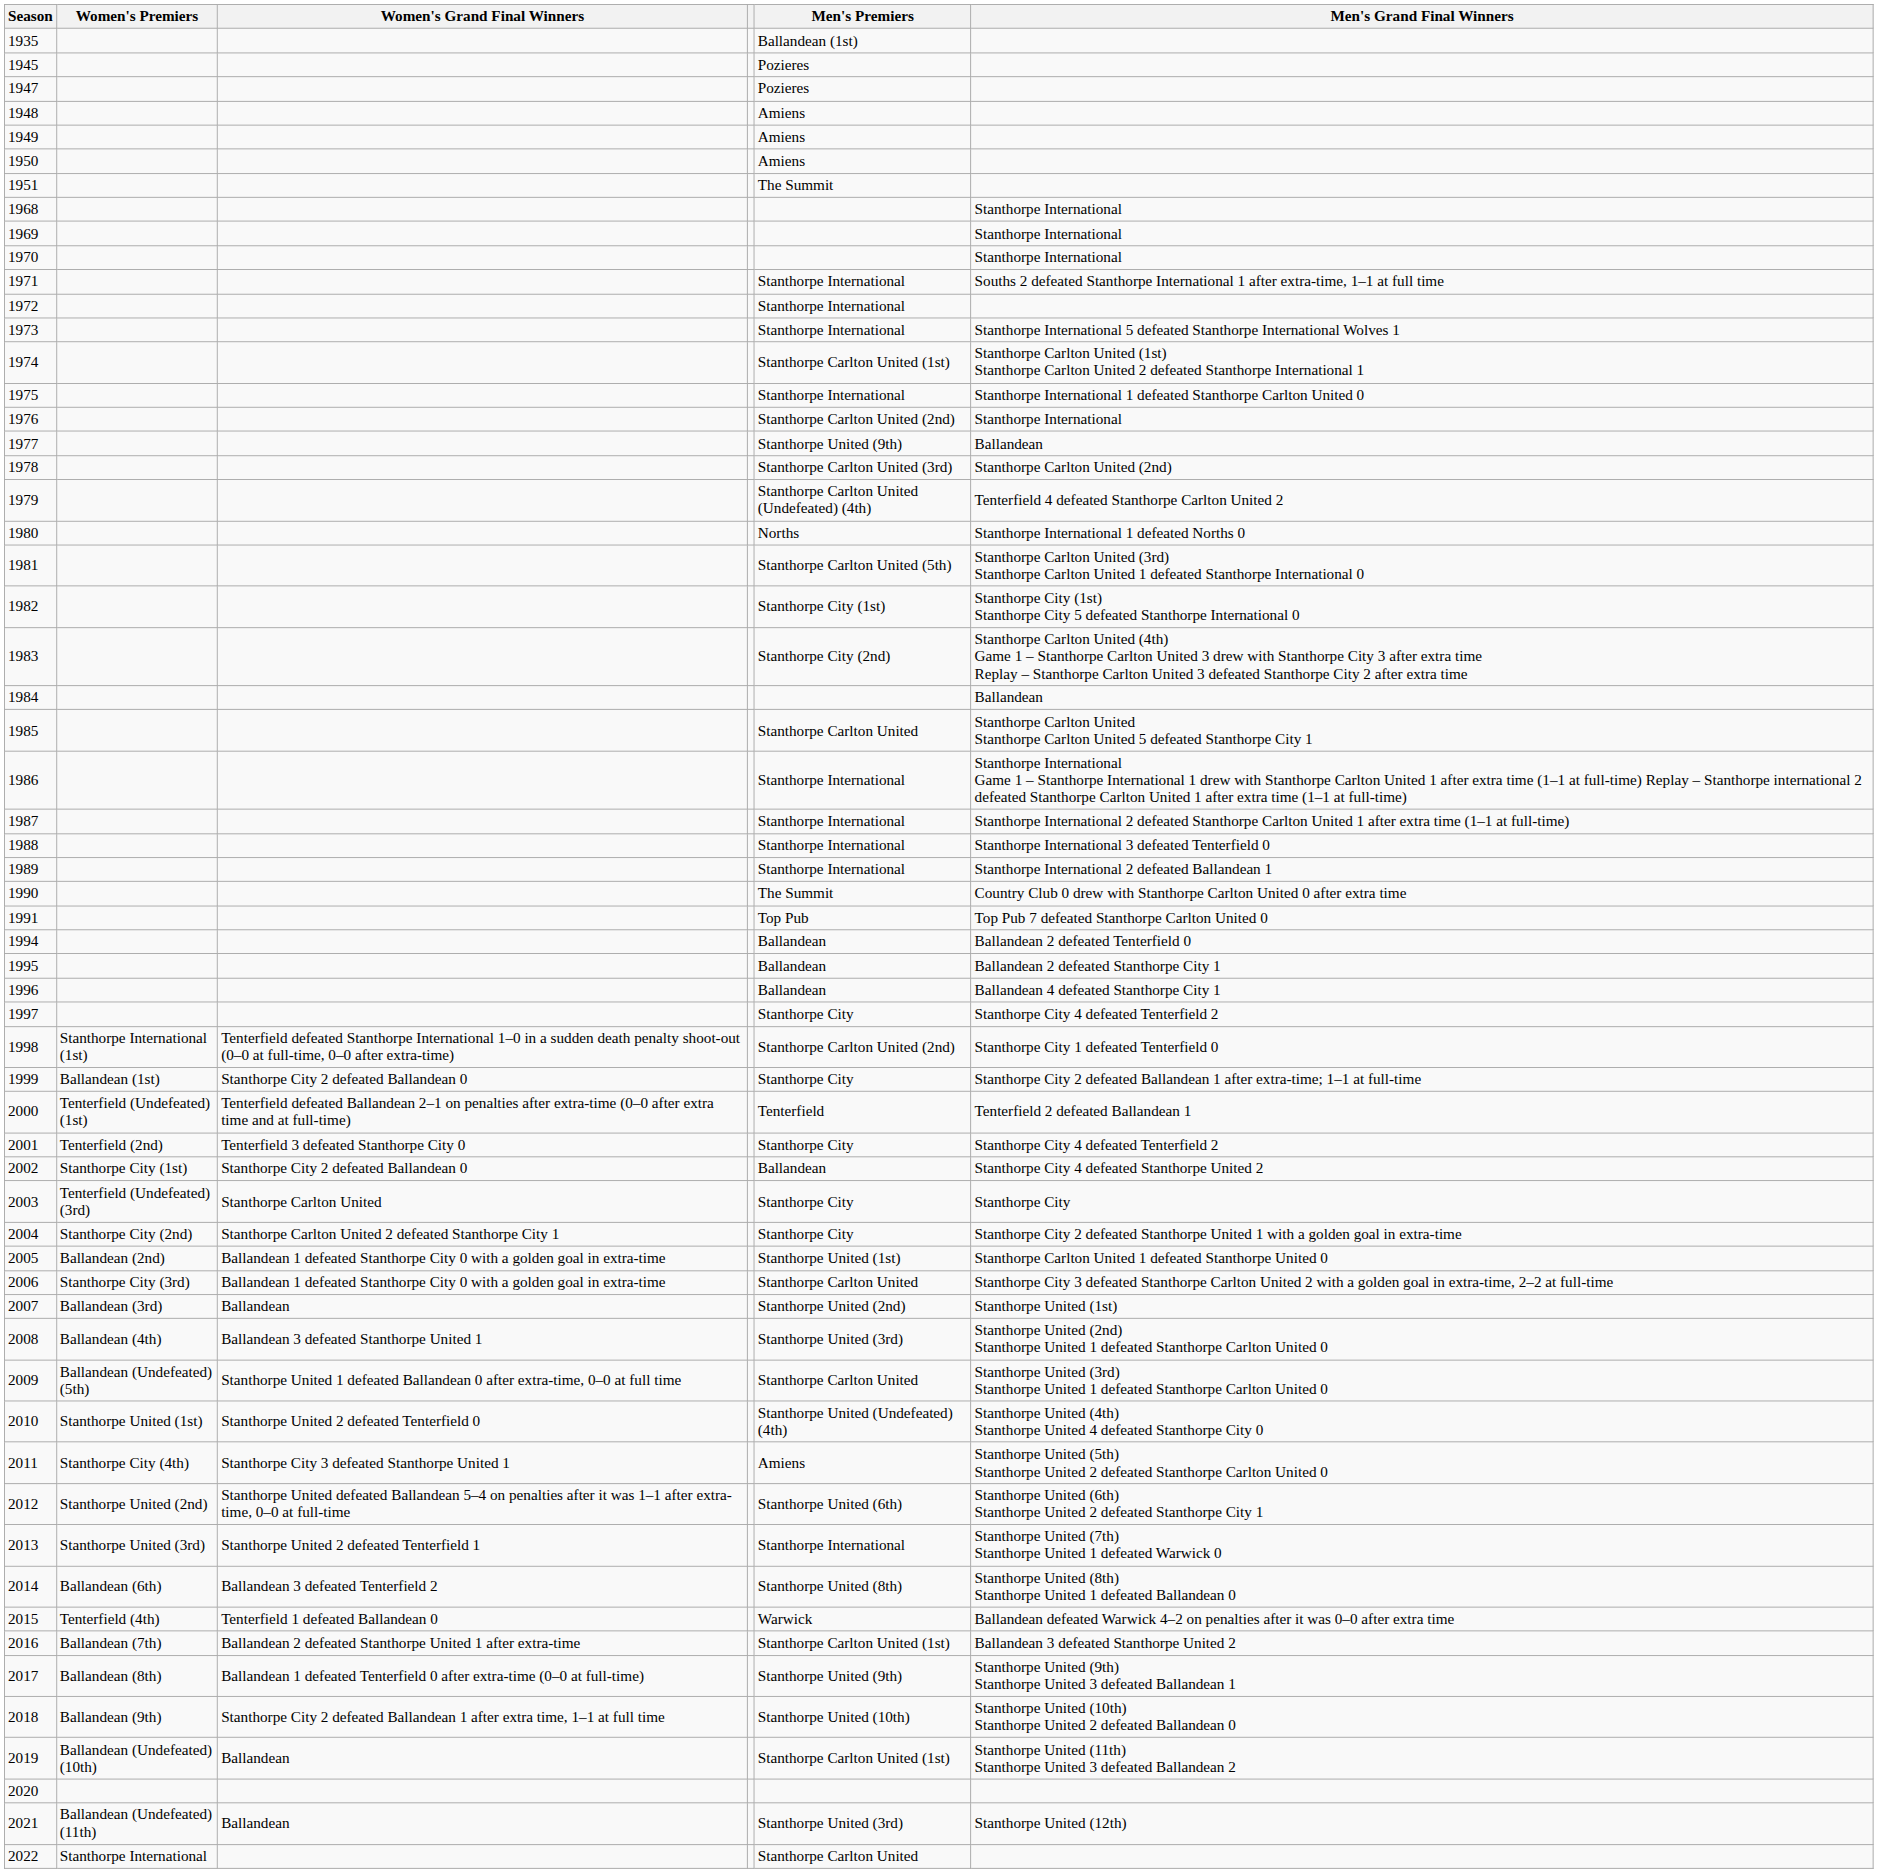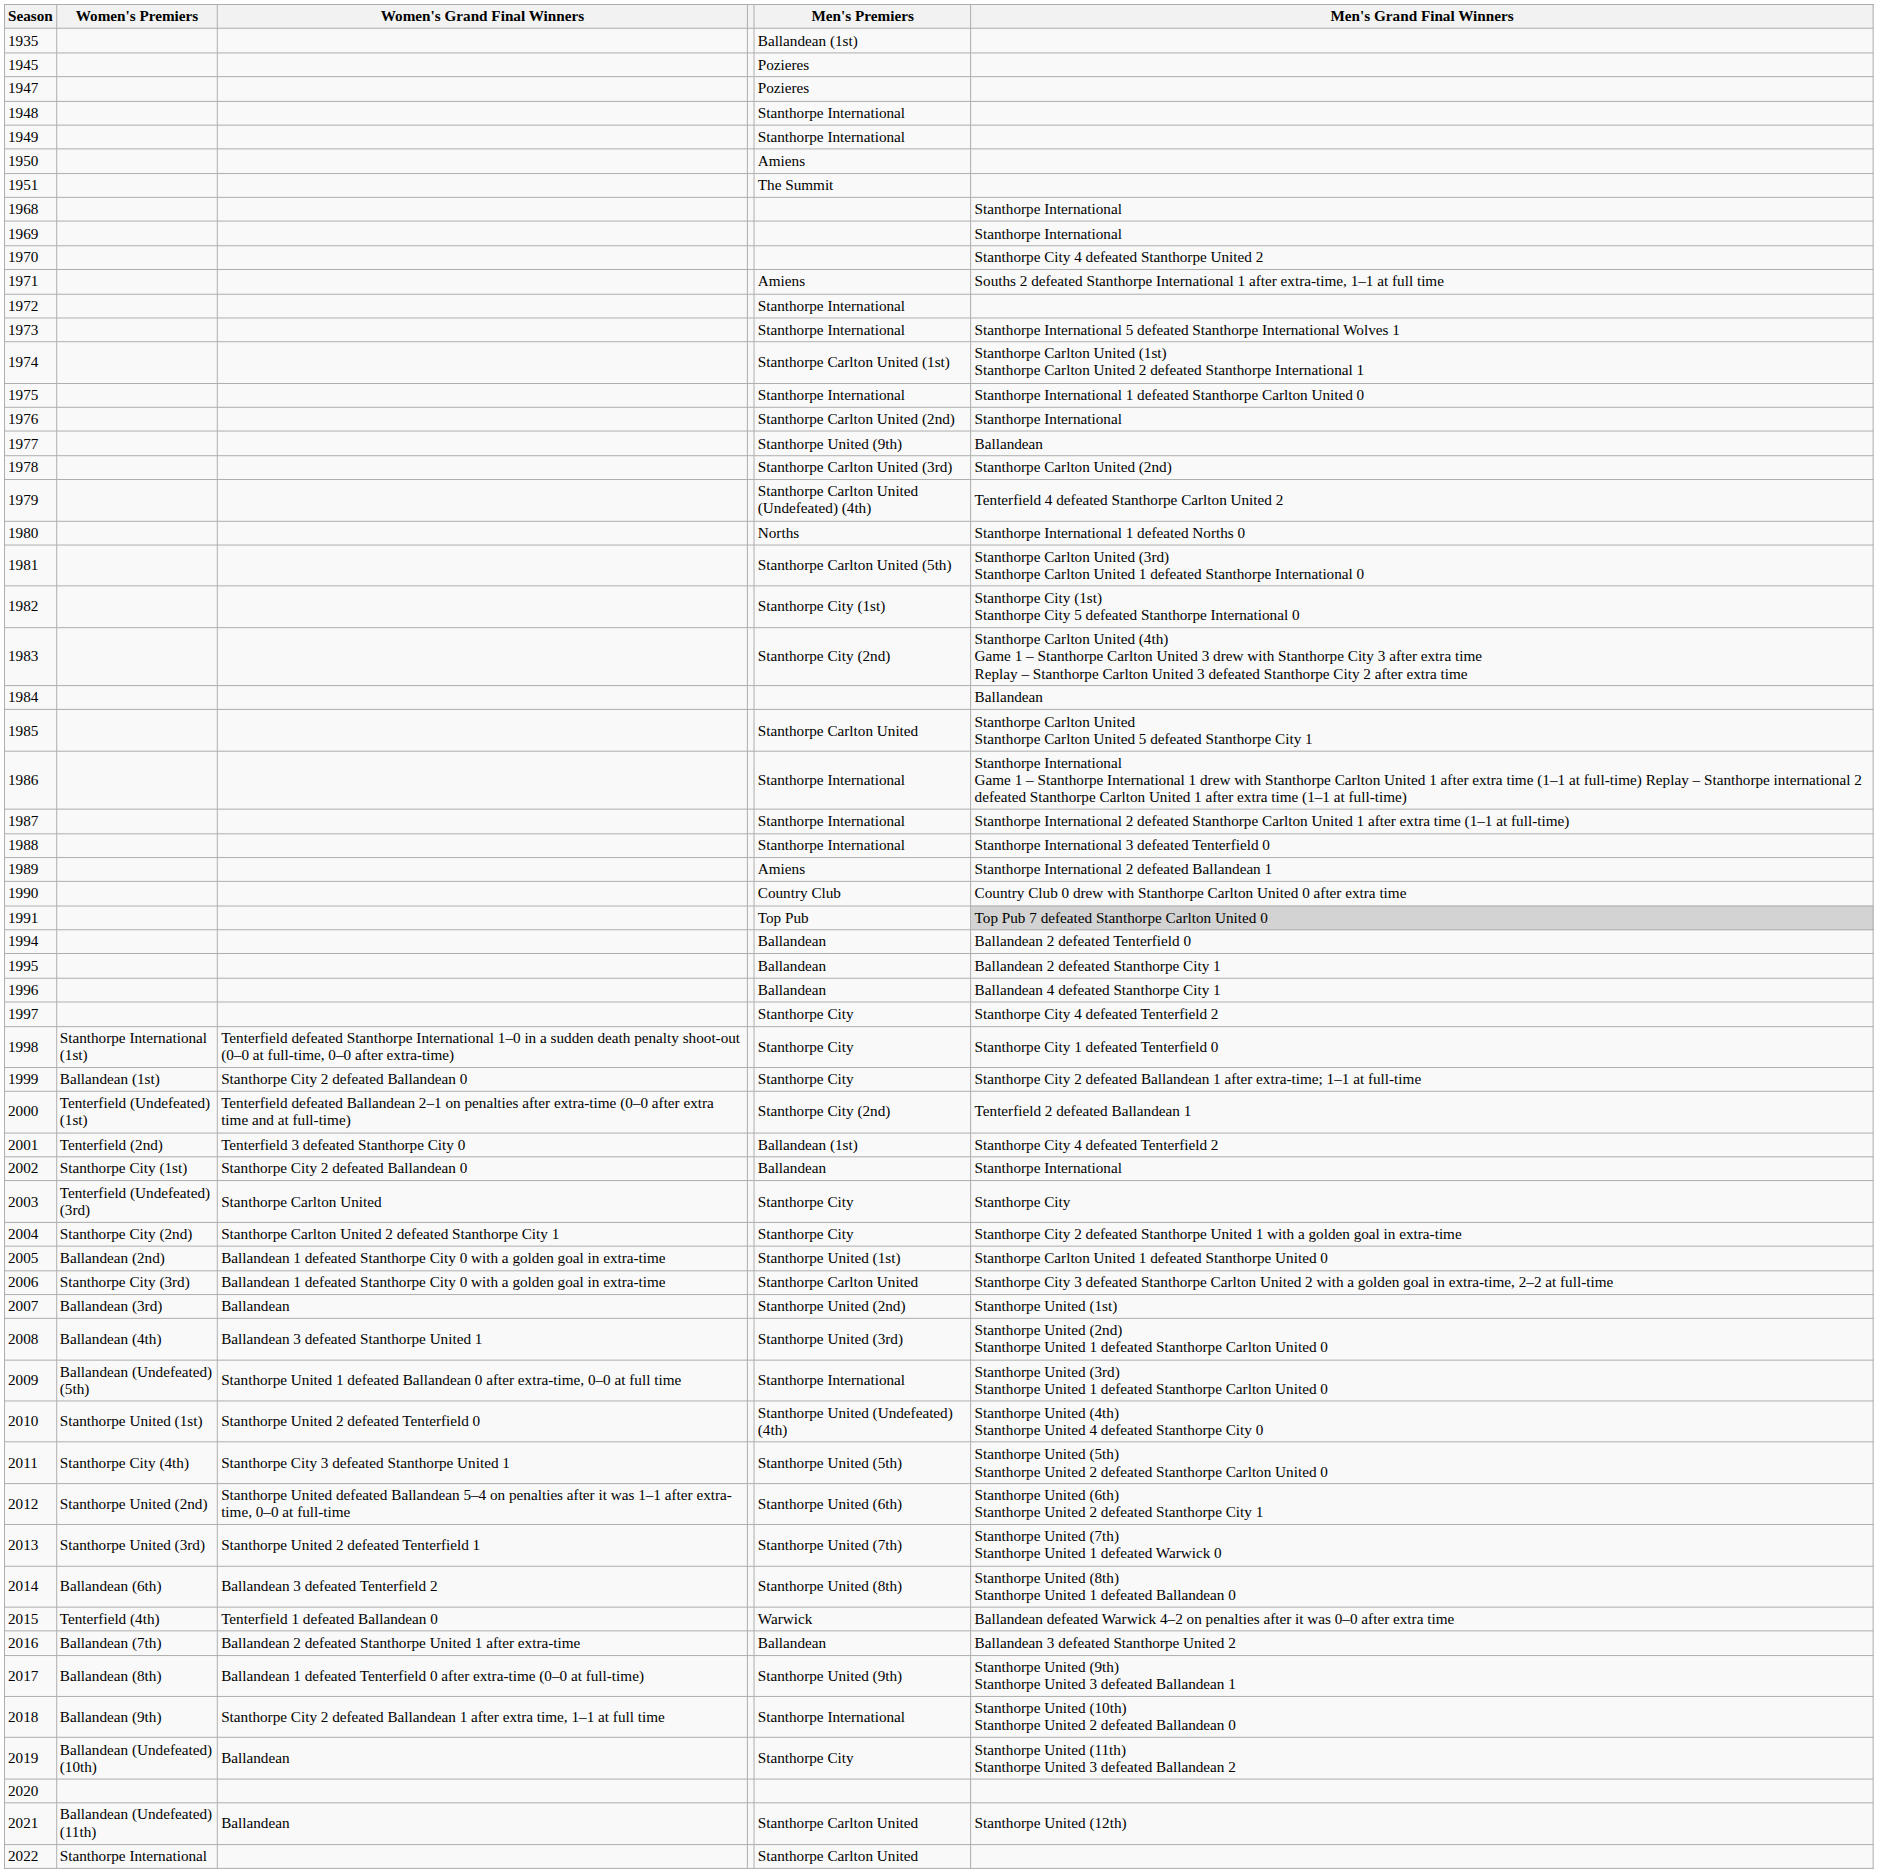1948 | Men's Premiers: Amiens -> Stanthorpe International
1949 | Men's Premiers: Amiens -> Stanthorpe International
1970 | Men's Grand Final Winners: Stanthorpe International -> Stanthorpe City 4 defeated Stanthorpe United 2
1971 | Men's Premiers: Stanthorpe International -> Amiens
1989 | Men's Premiers: Stanthorpe International -> Amiens
1990 | Men's Premiers: The Summit -> Country Club
1991 | Men's Grand Final Winners: no background -> lightgrey background
1998 | Men's Premiers: Stanthorpe Carlton United (2nd) -> Stanthorpe City
2000 | Men's Premiers: Tenterfield -> Stanthorpe City (2nd)
2001 | Men's Premiers: Stanthorpe City -> Ballandean (1st)
2002 | Men's Grand Final Winners: Stanthorpe City 4 defeated Stanthorpe United 2 -> Stanthorpe International
2009 | Men's Premiers: Stanthorpe Carlton United -> Stanthorpe International
2011 | Men's Premiers: Amiens -> Stanthorpe United (5th)
2013 | Men's Premiers: Stanthorpe International -> Stanthorpe United (7th)
2016 | Men's Premiers: Stanthorpe Carlton United (1st) -> Ballandean
2018 | Men's Premiers: Stanthorpe United (10th) -> Stanthorpe International
2019 | Men's Premiers: Stanthorpe Carlton United (1st) -> Stanthorpe City
2021 | Men's Premiers: Stanthorpe United (3rd) -> Stanthorpe Carlton United
